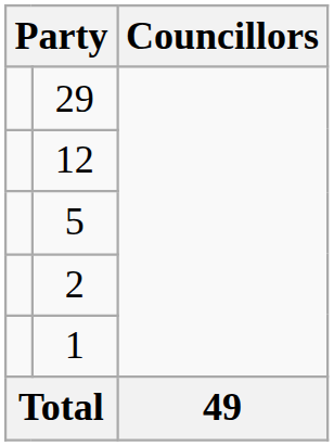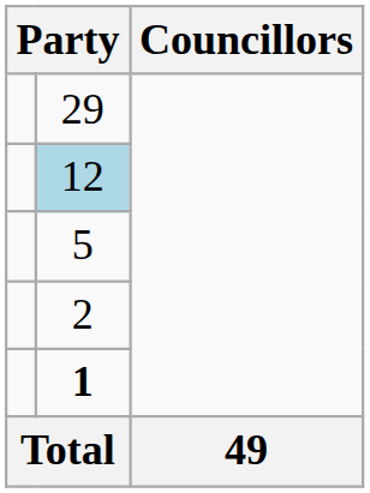12 | column 2: no background -> lightblue background
1 | column 2: normal -> bold
